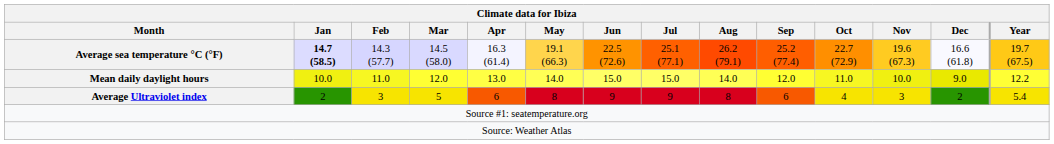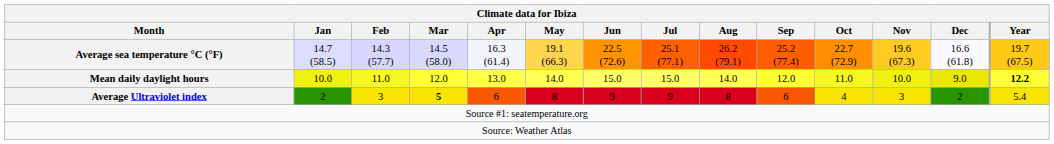row 3 | Jan: bold -> normal
row 4 | Year: normal -> bold
row 5 | Mar: normal -> bold
